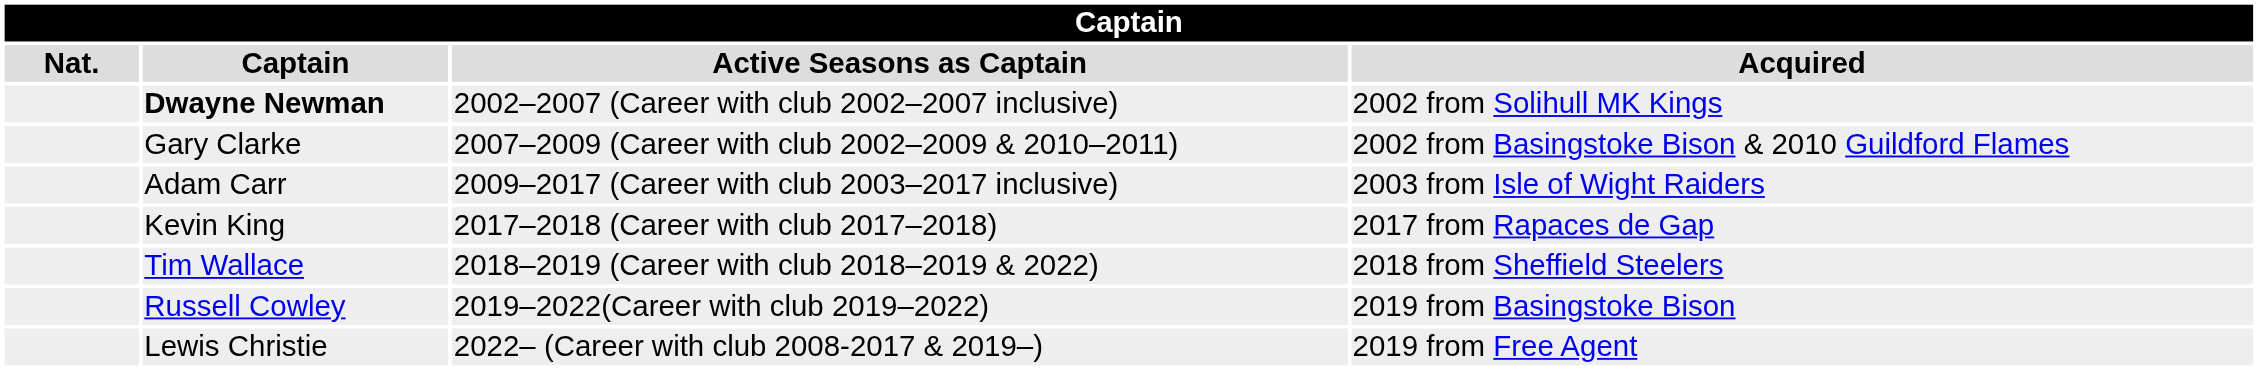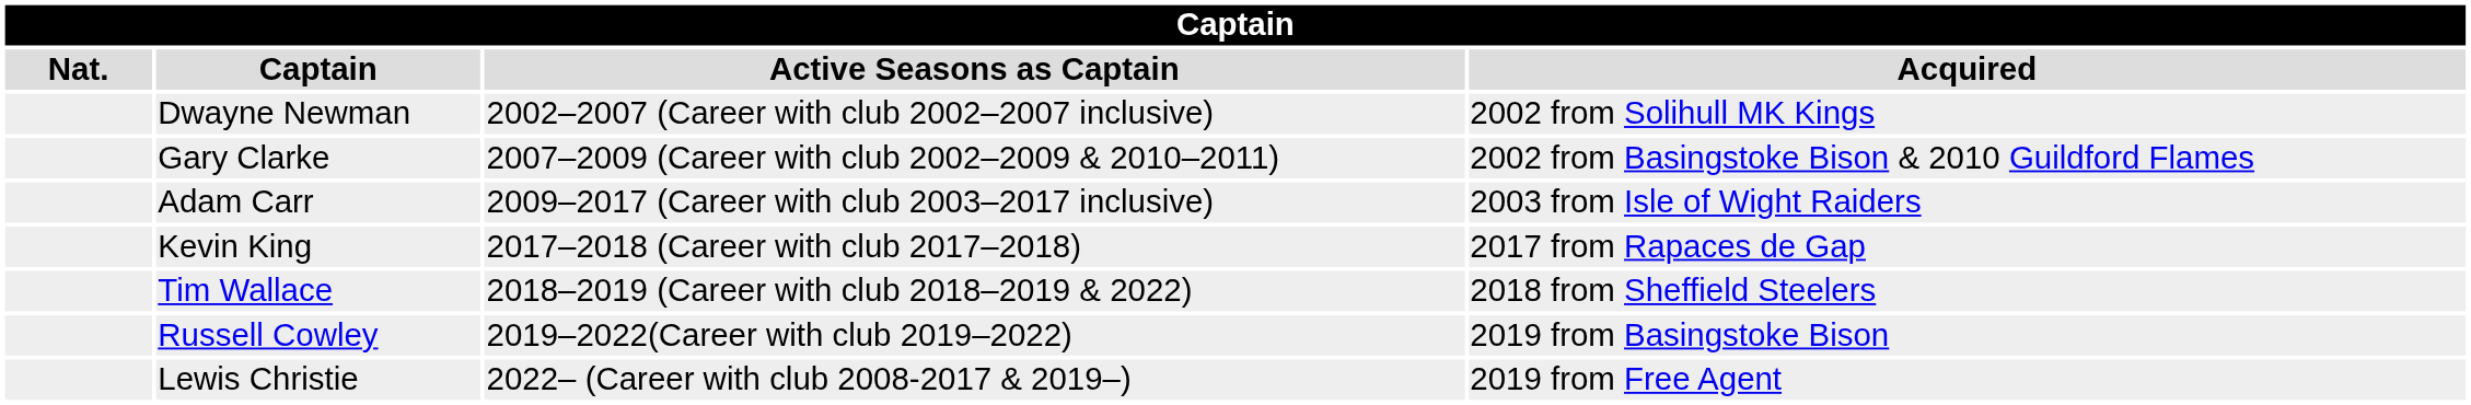row 3 | Captain: bold -> normal
